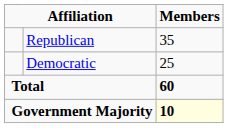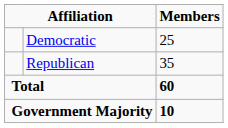rows swapped: Democratic <-> Republican
Government Majority | Members: lightyellow background -> no background
